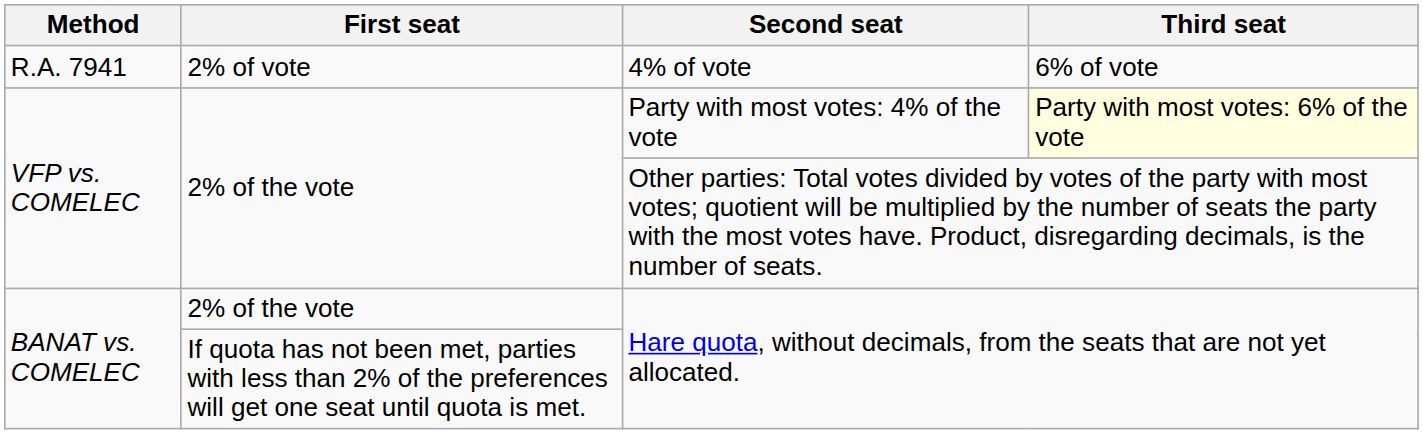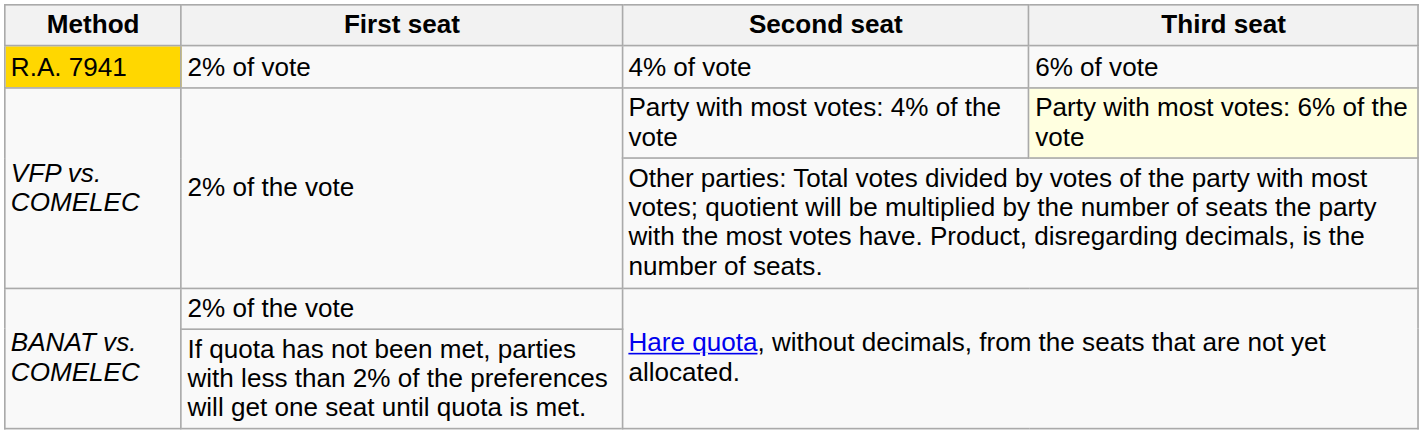4% of vote | Method: no background -> gold background
